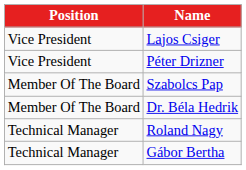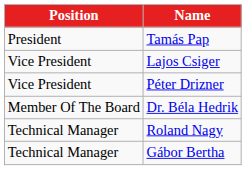+ row: President | Tamás Pap
- row: Member Of The Board | Szabolcs Pap
